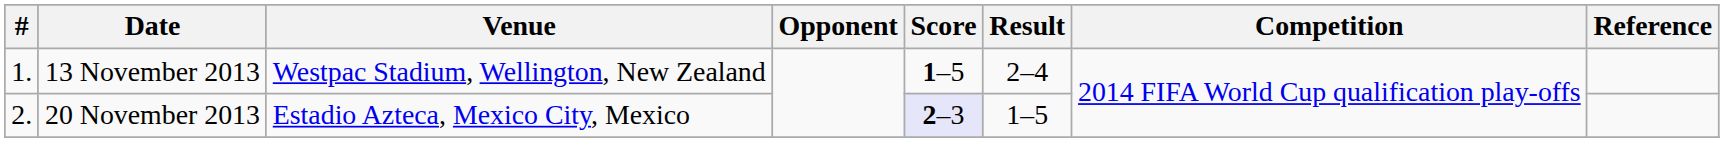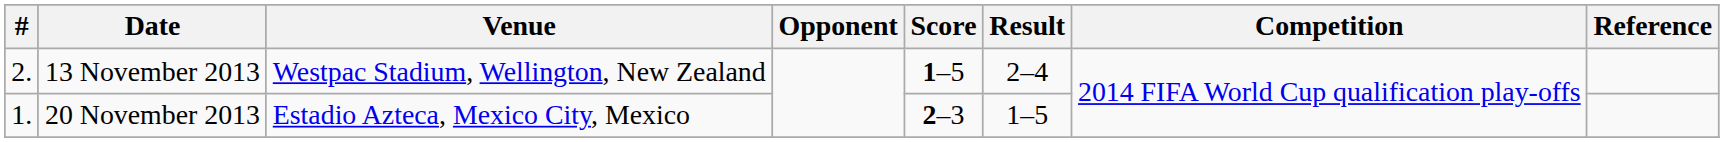13 November 2013 | #: 1. -> 2.
20 November 2013 | #: 2. -> 1.
20 November 2013 | Score: lavender background -> no background
